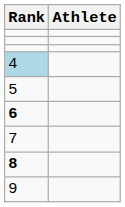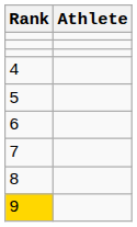row 5 | Rank: lightblue background -> no background
row 7 | Rank: bold -> normal
row 9 | Rank: bold -> normal
row 10 | Rank: no background -> gold background
